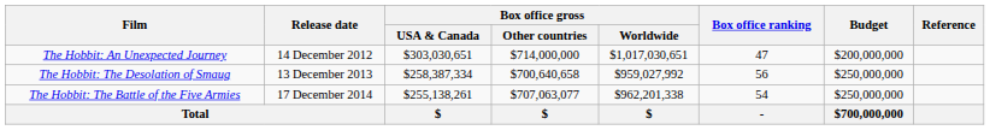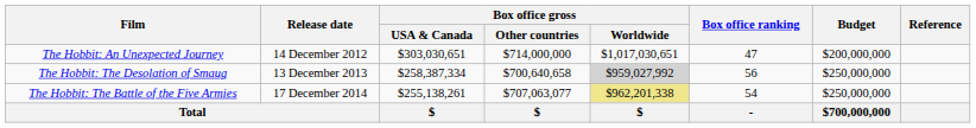The Hobbit: The Desolation of Smaug | Box office gross / Worldwide: no background -> lightgrey background
The Hobbit: The Battle of the Five Armies | Box office gross / Worldwide: no background -> khaki background
